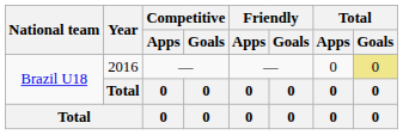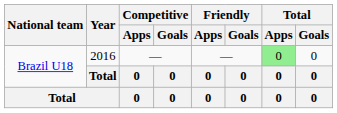Brazil U18 / 2016 | Total / Apps: no background -> lightgreen background
Brazil U18 / 2016 | Total / Goals: khaki background -> no background
